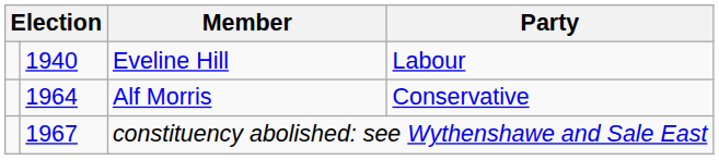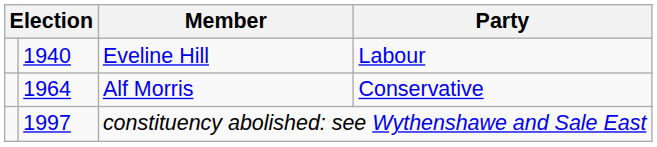constituency abolished: see Wythenshawe and Sale East | column 2: 1967 -> 1997
